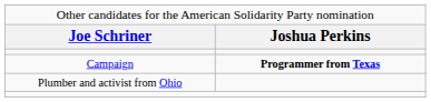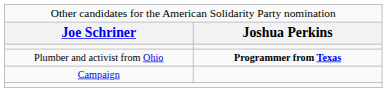row 4 | column 1: Campaign -> Plumber and activist from Ohio
row 5 | column 1: Plumber and activist from Ohio -> Campaign
